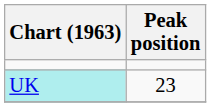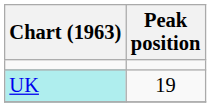row 3 | Peak position: 23 -> 19
